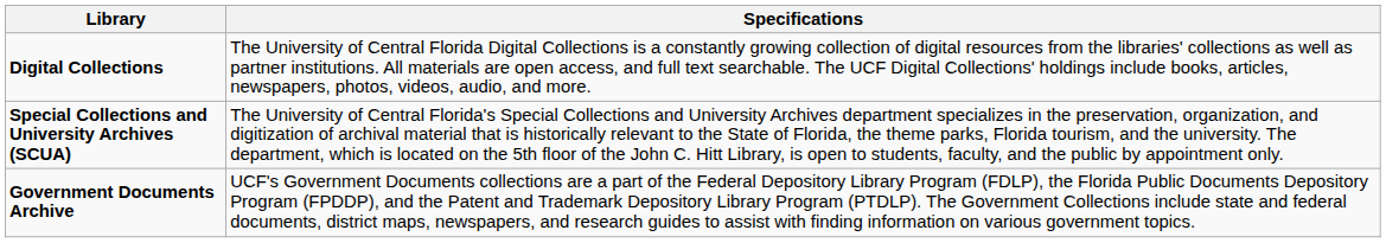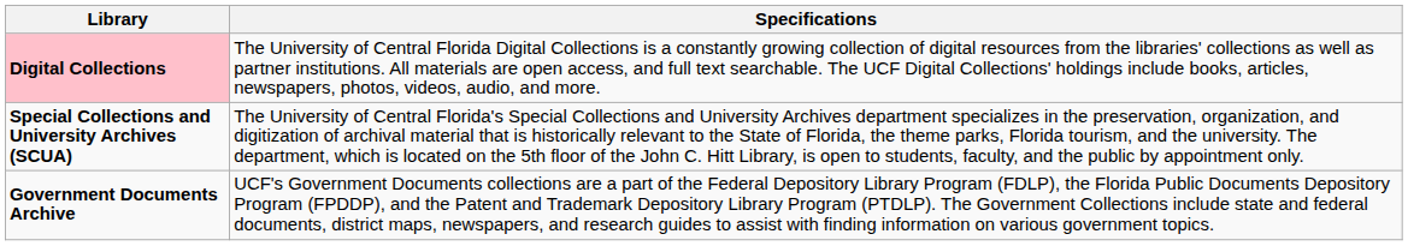Digital Collections | Library: no background -> pink background
